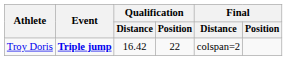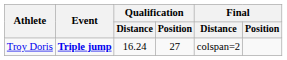Troy Doris | Qualification / Distance: 16.42 -> 16.24
Troy Doris | Qualification / Position: 22 -> 27
